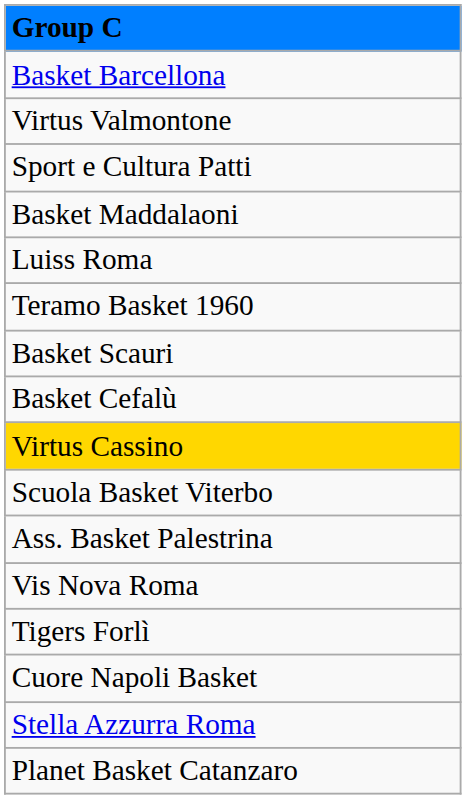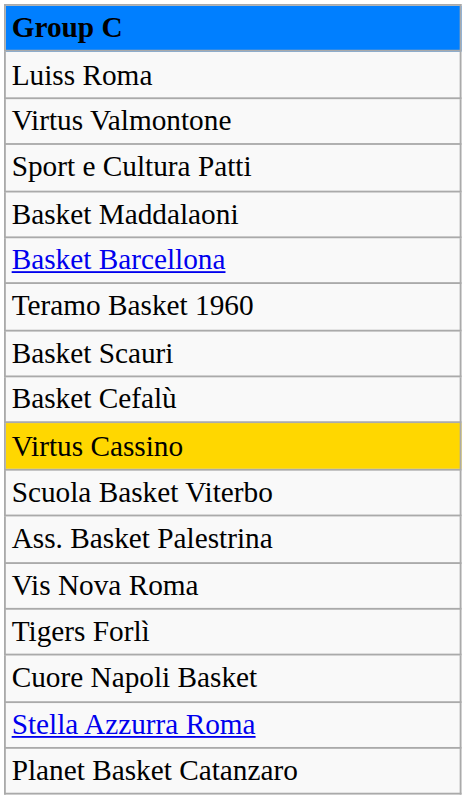row 2 | column 1: Basket Barcellona -> Luiss Roma
row 6 | column 1: Luiss Roma -> Basket Barcellona
